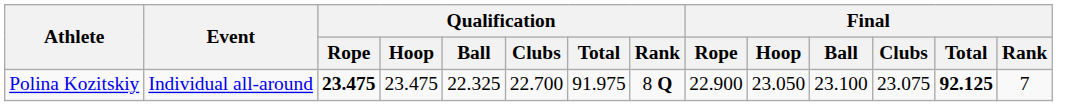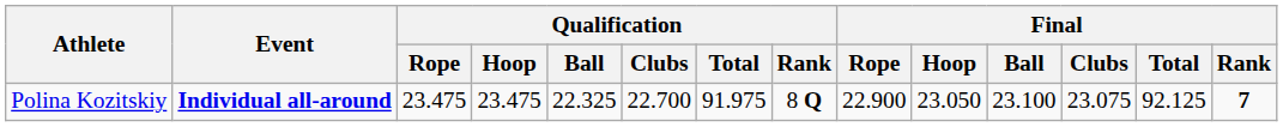row 3 | Event: normal -> bold
row 3 | Qualification / Rope: bold -> normal
row 3 | Final / Total: bold -> normal
row 3 | Final / Rank: normal -> bold
